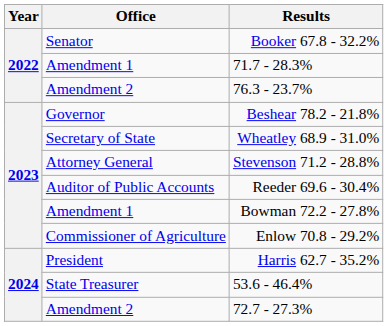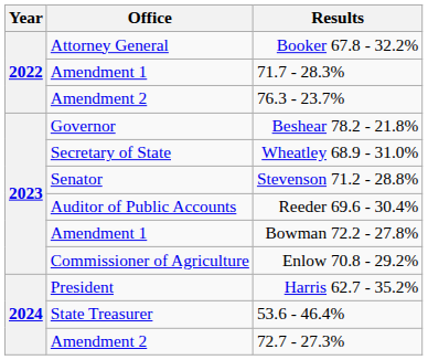Booker 67.8 - 32.2% | Office: Senator -> Attorney General
Stevenson 71.2 - 28.8% | Office: Attorney General -> Senator
